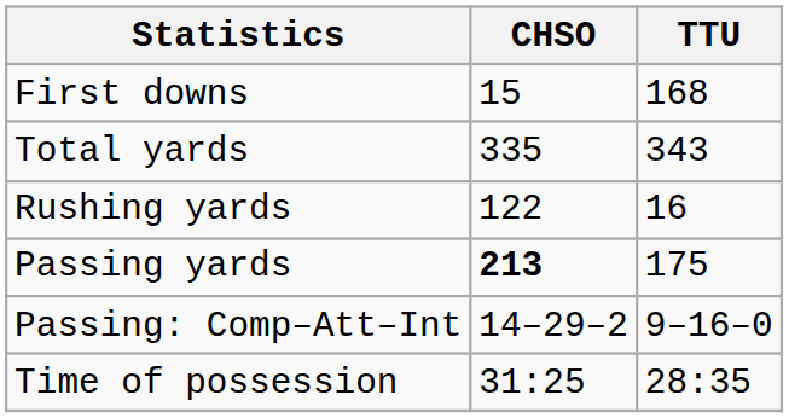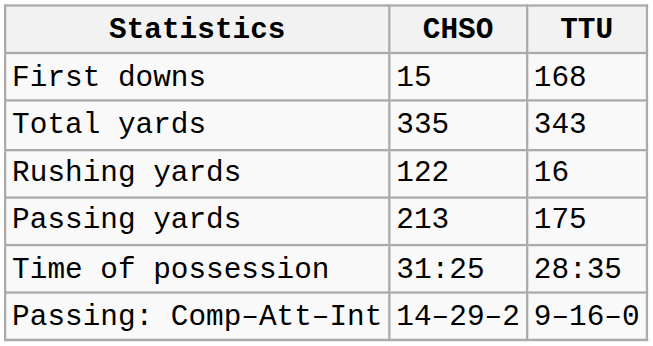Passing yards | CHSO: bold -> normal
rows swapped: Passing: Comp–Att–Int <-> Time of possession
